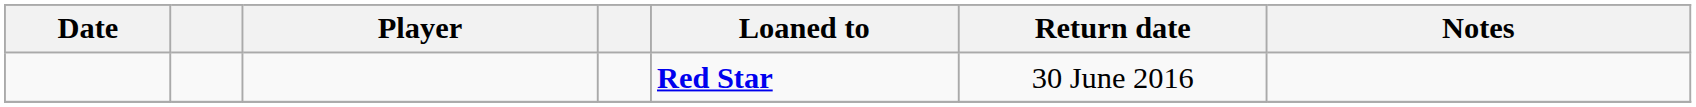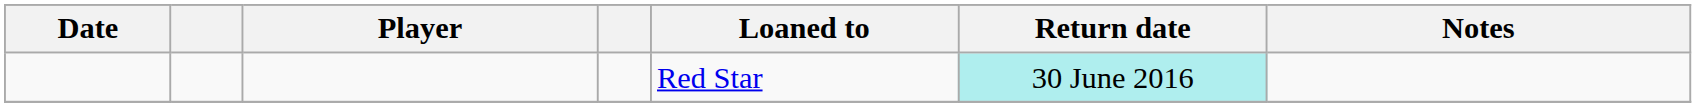row 2 | Loaned to: bold -> normal
row 2 | Return date: no background -> paleturquoise background
